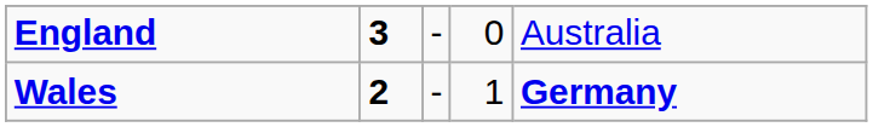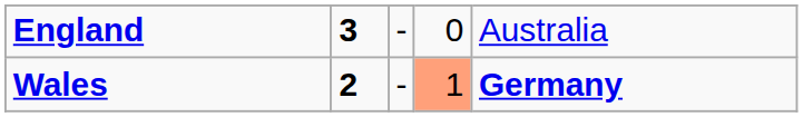Wales | column 4: no background -> lightsalmon background
